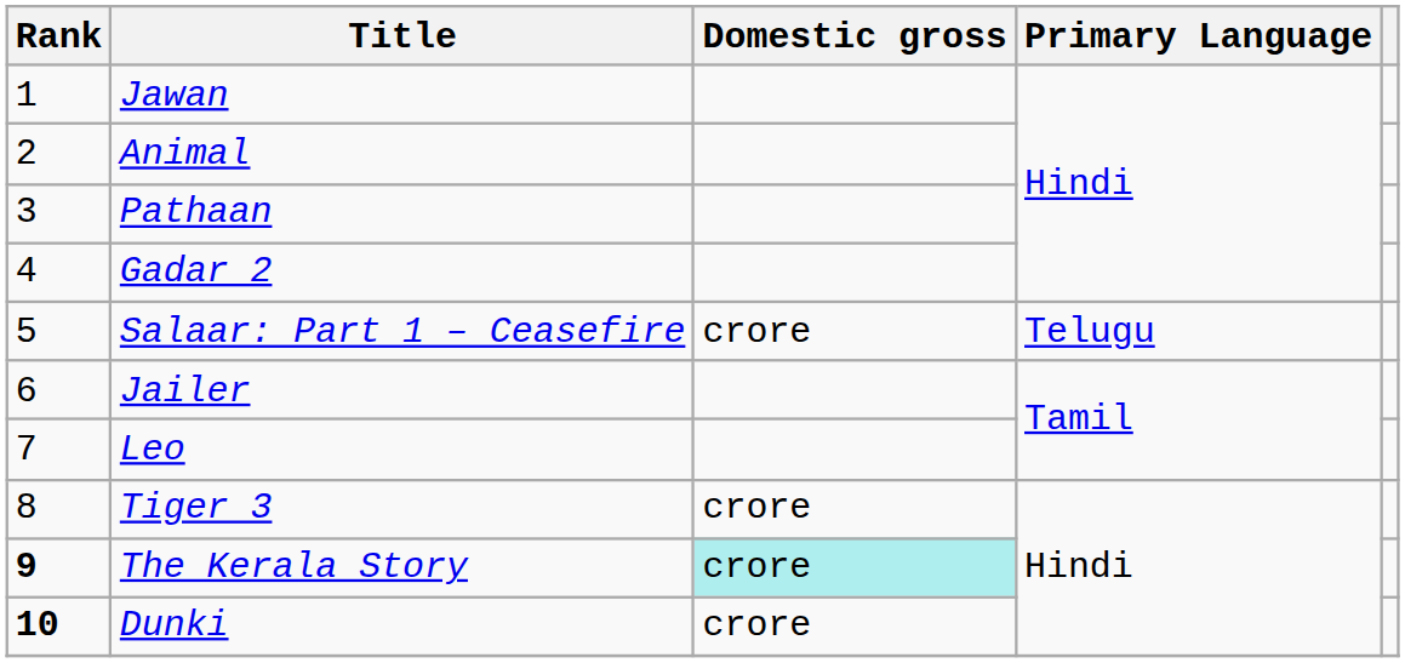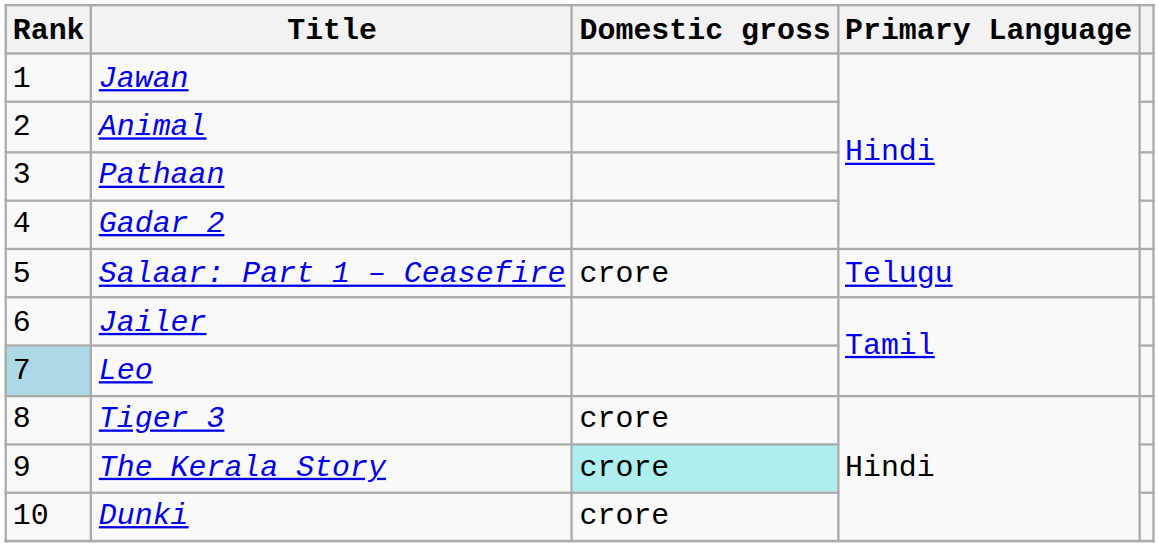Leo | Rank: no background -> lightblue background
The Kerala Story | Rank: bold -> normal
Dunki | Rank: bold -> normal
